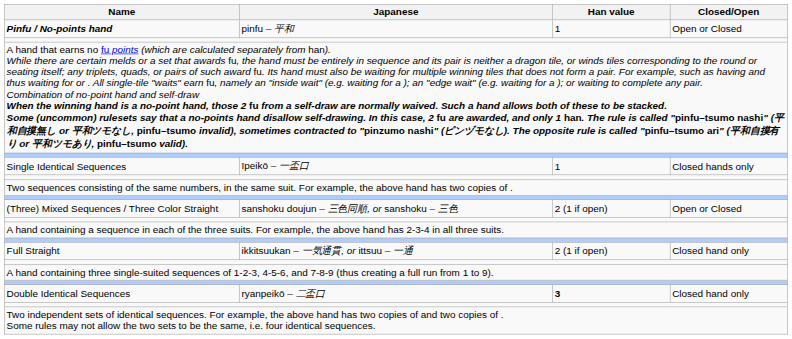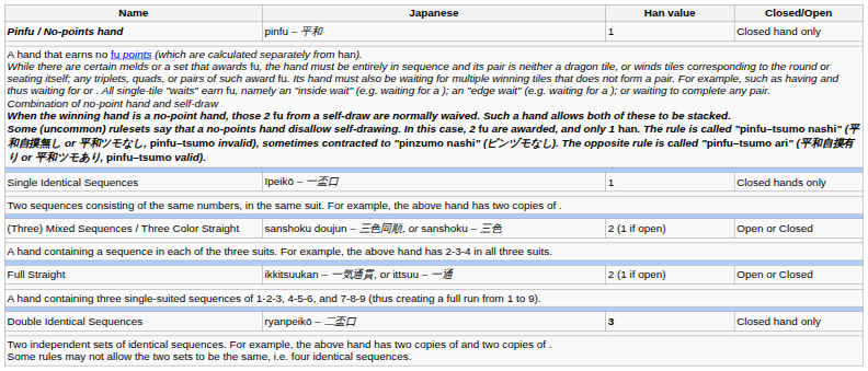Pinfu / No-points hand | Closed/Open: Open or Closed -> Closed hand only
Full Straight | Closed/Open: Closed hand only -> Open or Closed
